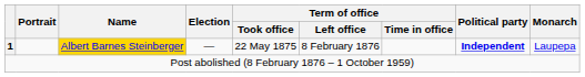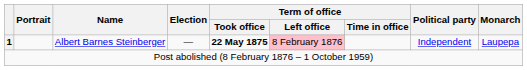1 | Name: gold background -> no background
1 | Term of office / Took office: normal -> bold
1 | Term of office / Left office: no background -> pink background
1 | Political party: bold -> normal
